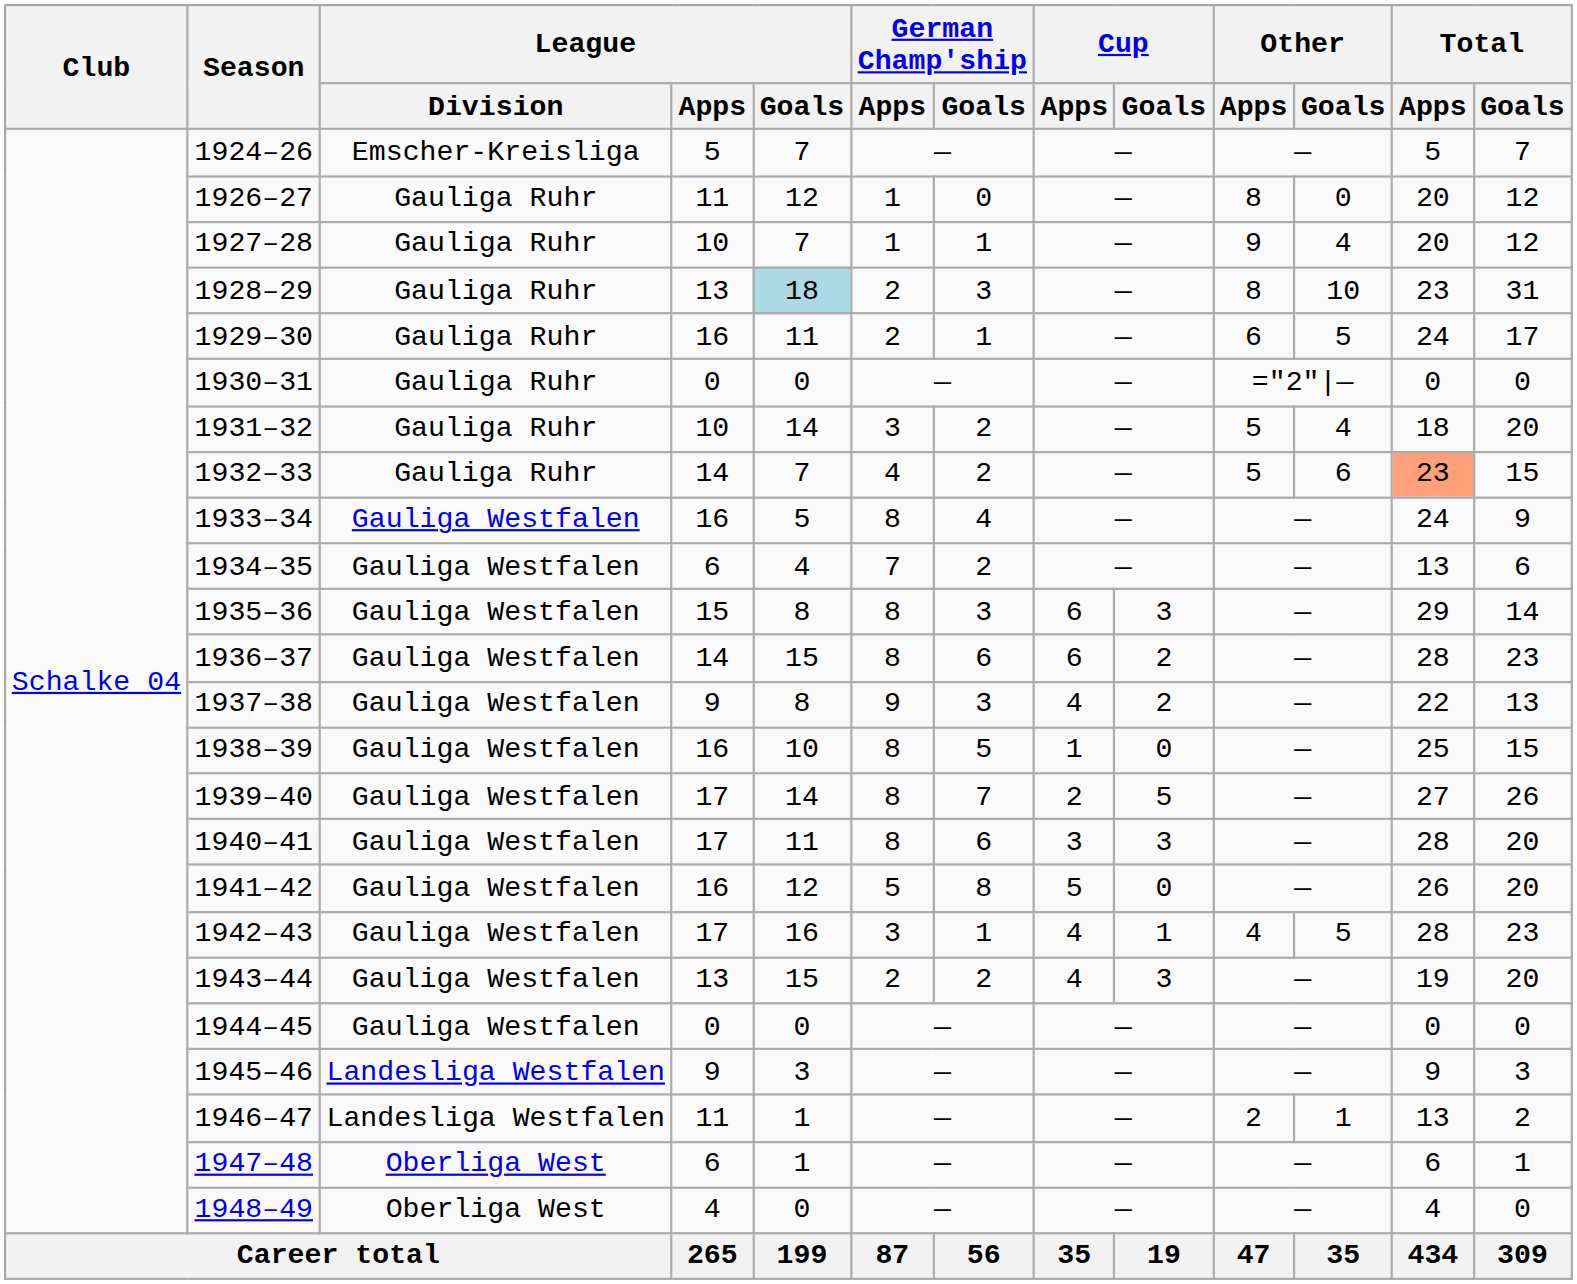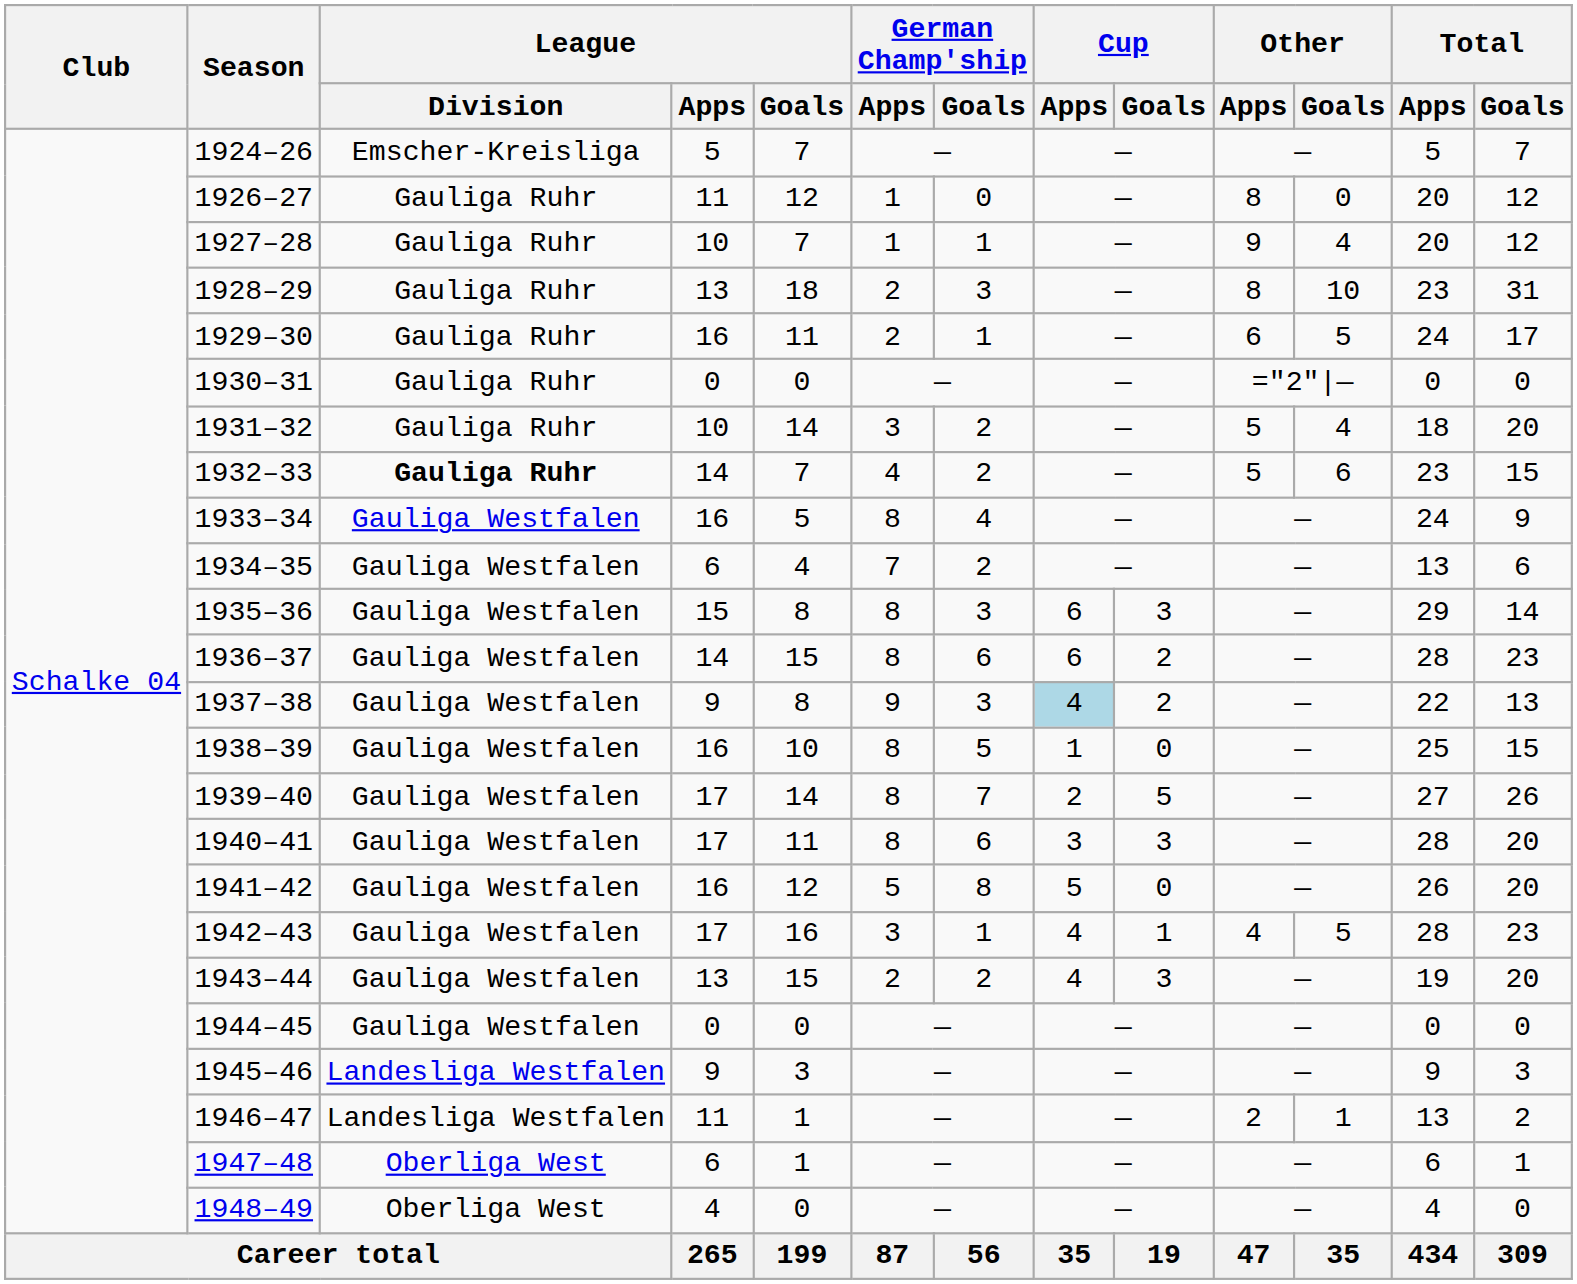1928–29 | League / Goals: lightblue background -> no background
1932–33 | League / Division: normal -> bold
1932–33 | Total / Apps: lightsalmon background -> no background
1937–38 | Cup / Apps: no background -> lightblue background
